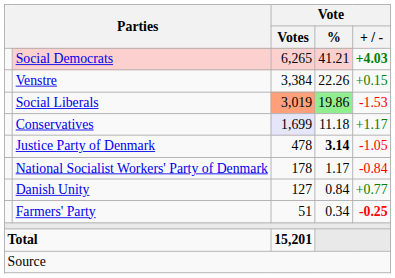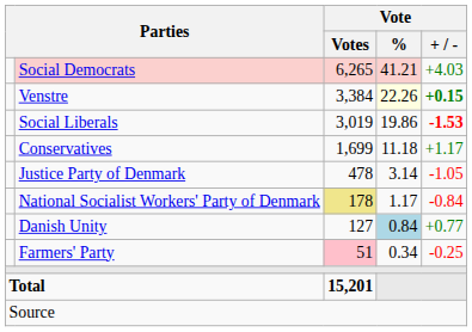Social Democrats | Vote / + / -: bold -> normal
Venstre | Vote / %: no background -> lightyellow background
Venstre | Vote / + / -: normal -> bold
Social Liberals | Vote / Votes: lightsalmon background -> no background
Social Liberals | Vote / %: lightgreen background -> no background
Social Liberals | Vote / + / -: normal -> bold
Conservatives | Vote / Votes: lavender background -> no background
Justice Party of Denmark | Vote / %: bold -> normal
National Socialist Workers' Party of Denmark | Vote / Votes: no background -> khaki background
Danish Unity | Vote / %: no background -> lightblue background
Farmers' Party | Vote / Votes: no background -> pink background
Farmers' Party | Vote / + / -: bold -> normal
